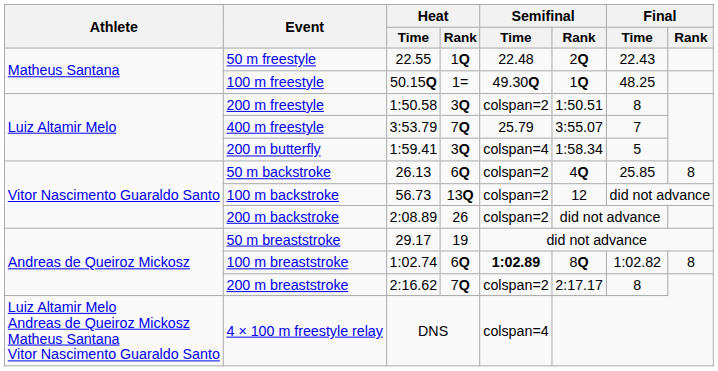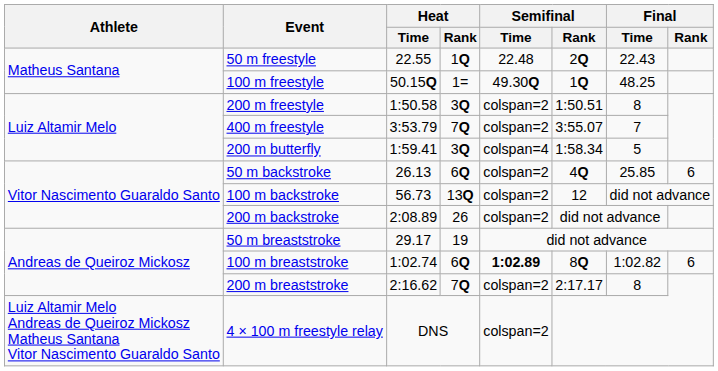400 m freestyle | Semifinal / Time: 25.79 -> colspan=2
50 m backstroke | Final / Rank: 8 -> 6
100 m breaststroke | Final / Rank: 8 -> 6
4 × 100 m freestyle relay | Semifinal / Time: colspan=4 -> colspan=2
